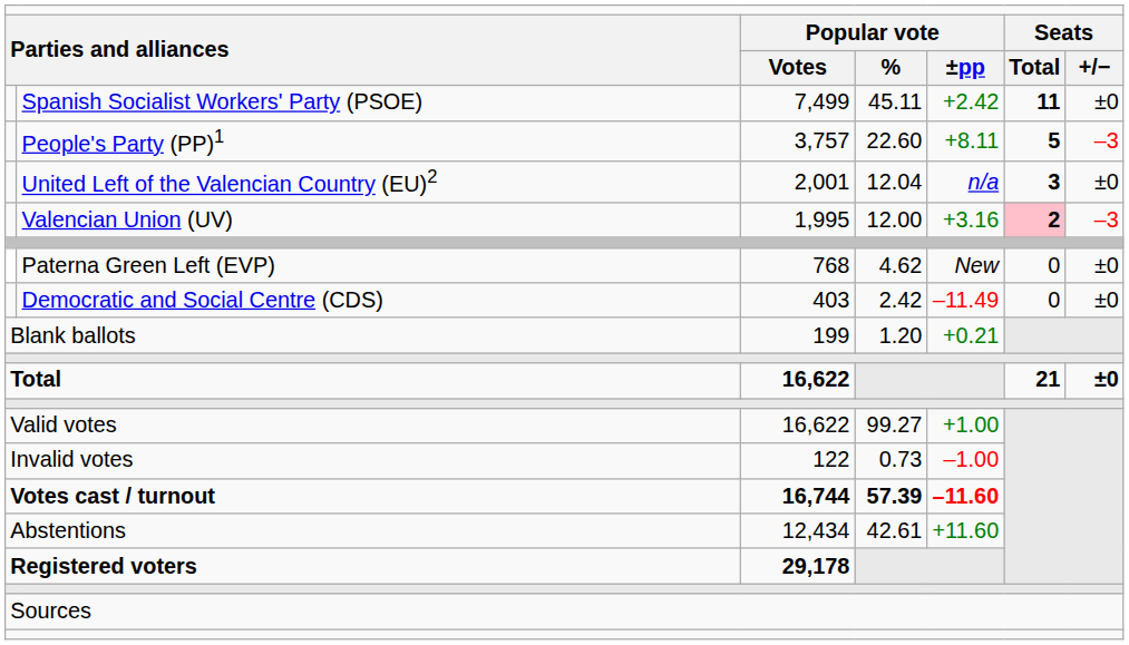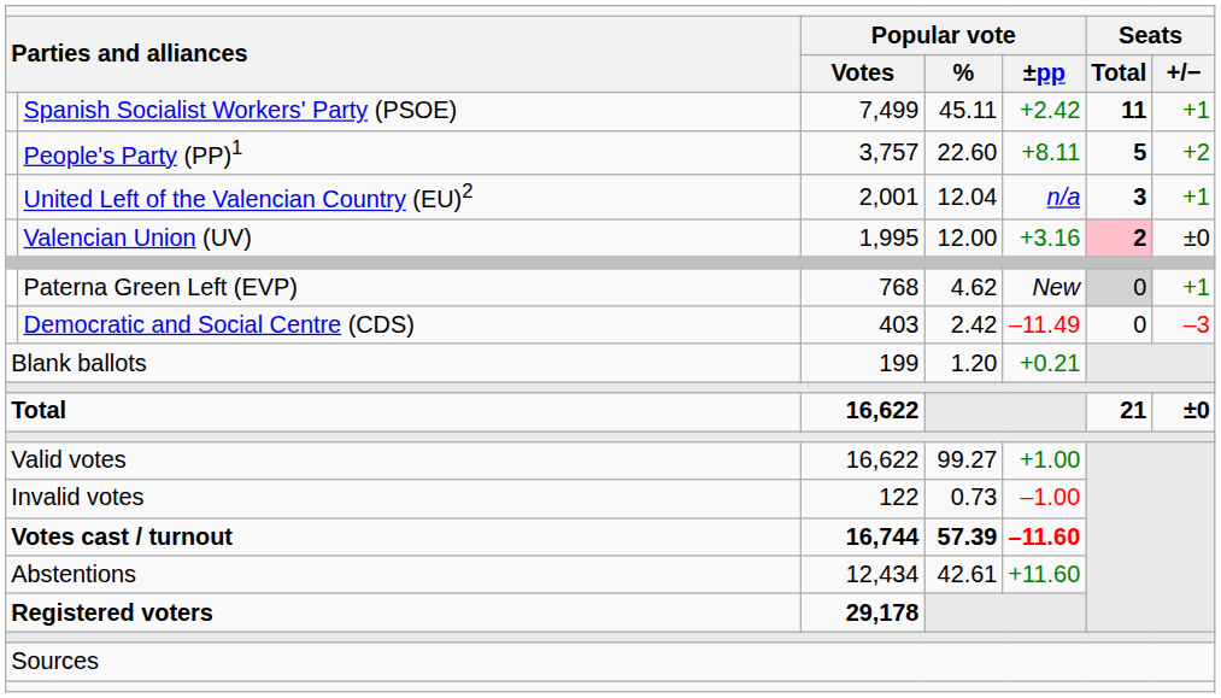Spanish Socialist Workers' Party (PSOE) | column 7: ±0 -> +1
People's Party (PP)1 | column 7: –3 -> +2
United Left of the Valencian Country (EU)2 | column 7: ±0 -> +1
Valencian Union (UV) | column 7: –3 -> ±0
Paterna Green Left (EVP) | column 6: no background -> lightgrey background
Paterna Green Left (EVP) | column 7: ±0 -> +1
Democratic and Social Centre (CDS) | column 7: ±0 -> –3
